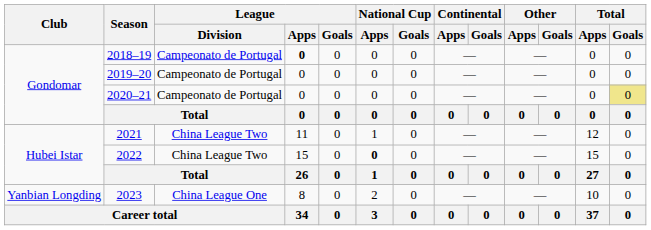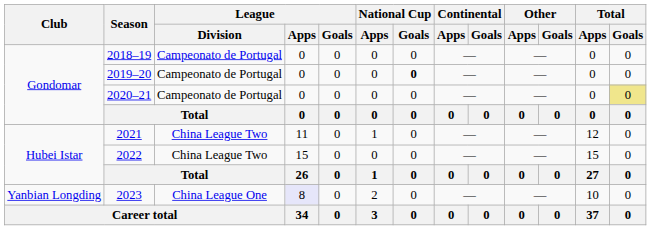2018–19 | League / Apps: bold -> normal
2019–20 | National Cup / Goals: normal -> bold
2022 | National Cup / Apps: bold -> normal
2023 | League / Apps: no background -> lavender background
